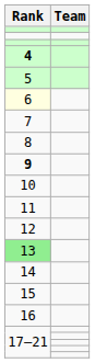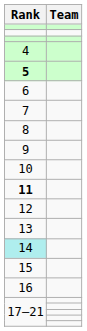row 5 | Rank: bold -> normal
row 6 | Rank: normal -> bold
row 7 | Rank: lightyellow background -> no background
row 10 | Rank: bold -> normal
row 12 | Rank: normal -> bold
row 14 | Rank: lightgreen background -> no background
row 15 | Rank: no background -> paleturquoise background
